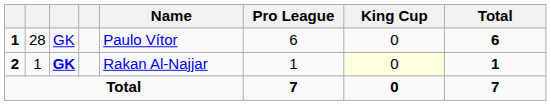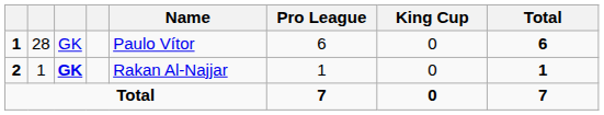2 | King Cup: lightyellow background -> no background
